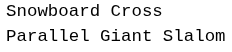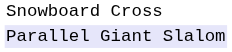Parallel Giant Slalom | column 1: no background -> lavender background
